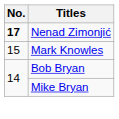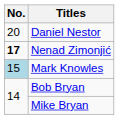+ row: 20 | Daniel Nestor
Mark Knowles | No.: no background -> lightblue background
